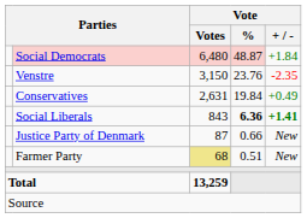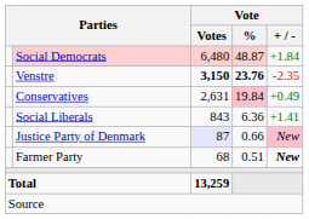Venstre | Vote / Votes: normal -> bold
Venstre | Vote / %: normal -> bold
Conservatives | Vote / %: no background -> pink background
Social Liberals | Vote / %: bold -> normal
Social Liberals | Vote / + / -: bold -> normal
Justice Party of Denmark | Vote / Votes: no background -> lavender background
Justice Party of Denmark | Vote / + / -: no background -> pink background
Farmer Party | Vote / Votes: khaki background -> no background
Farmer Party | Vote / + / -: normal -> bold
